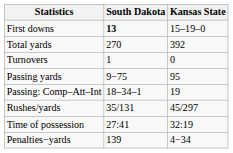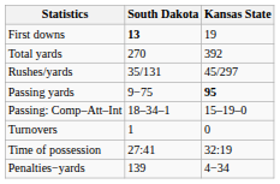First downs | Kansas State: 15–19–0 -> 19
rows swapped: Rushes/yards <-> Turnovers
Passing yards | Kansas State: normal -> bold
Passing: Comp–Att–Int | Kansas State: 19 -> 15–19–0
